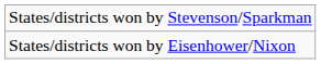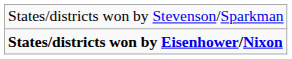row 2 | column 1: normal -> bold
